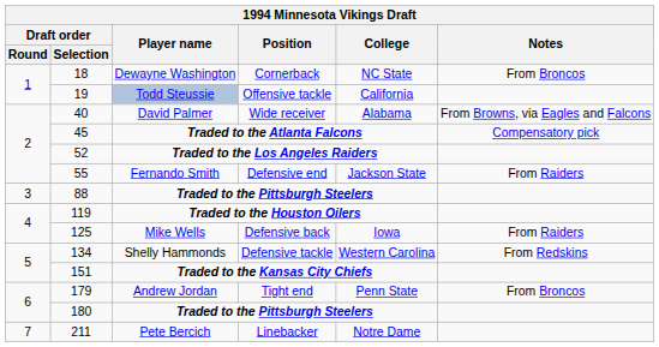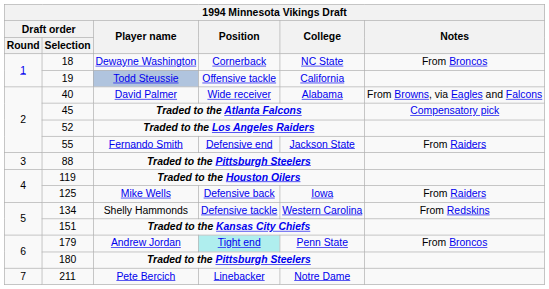Andrew Jordan | Position: no background -> paleturquoise background
